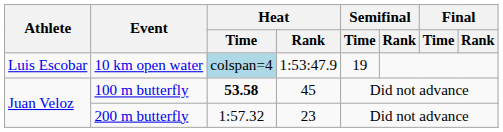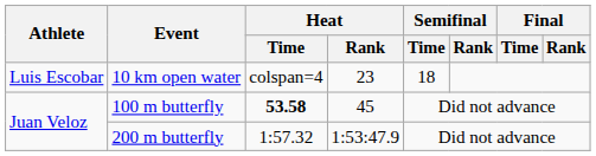10 km open water | Heat / Time: lightblue background -> no background
10 km open water | Heat / Rank: 1:53:47.9 -> 23
10 km open water | Semifinal / Time: 19 -> 18
200 m butterfly | Heat / Rank: 23 -> 1:53:47.9
